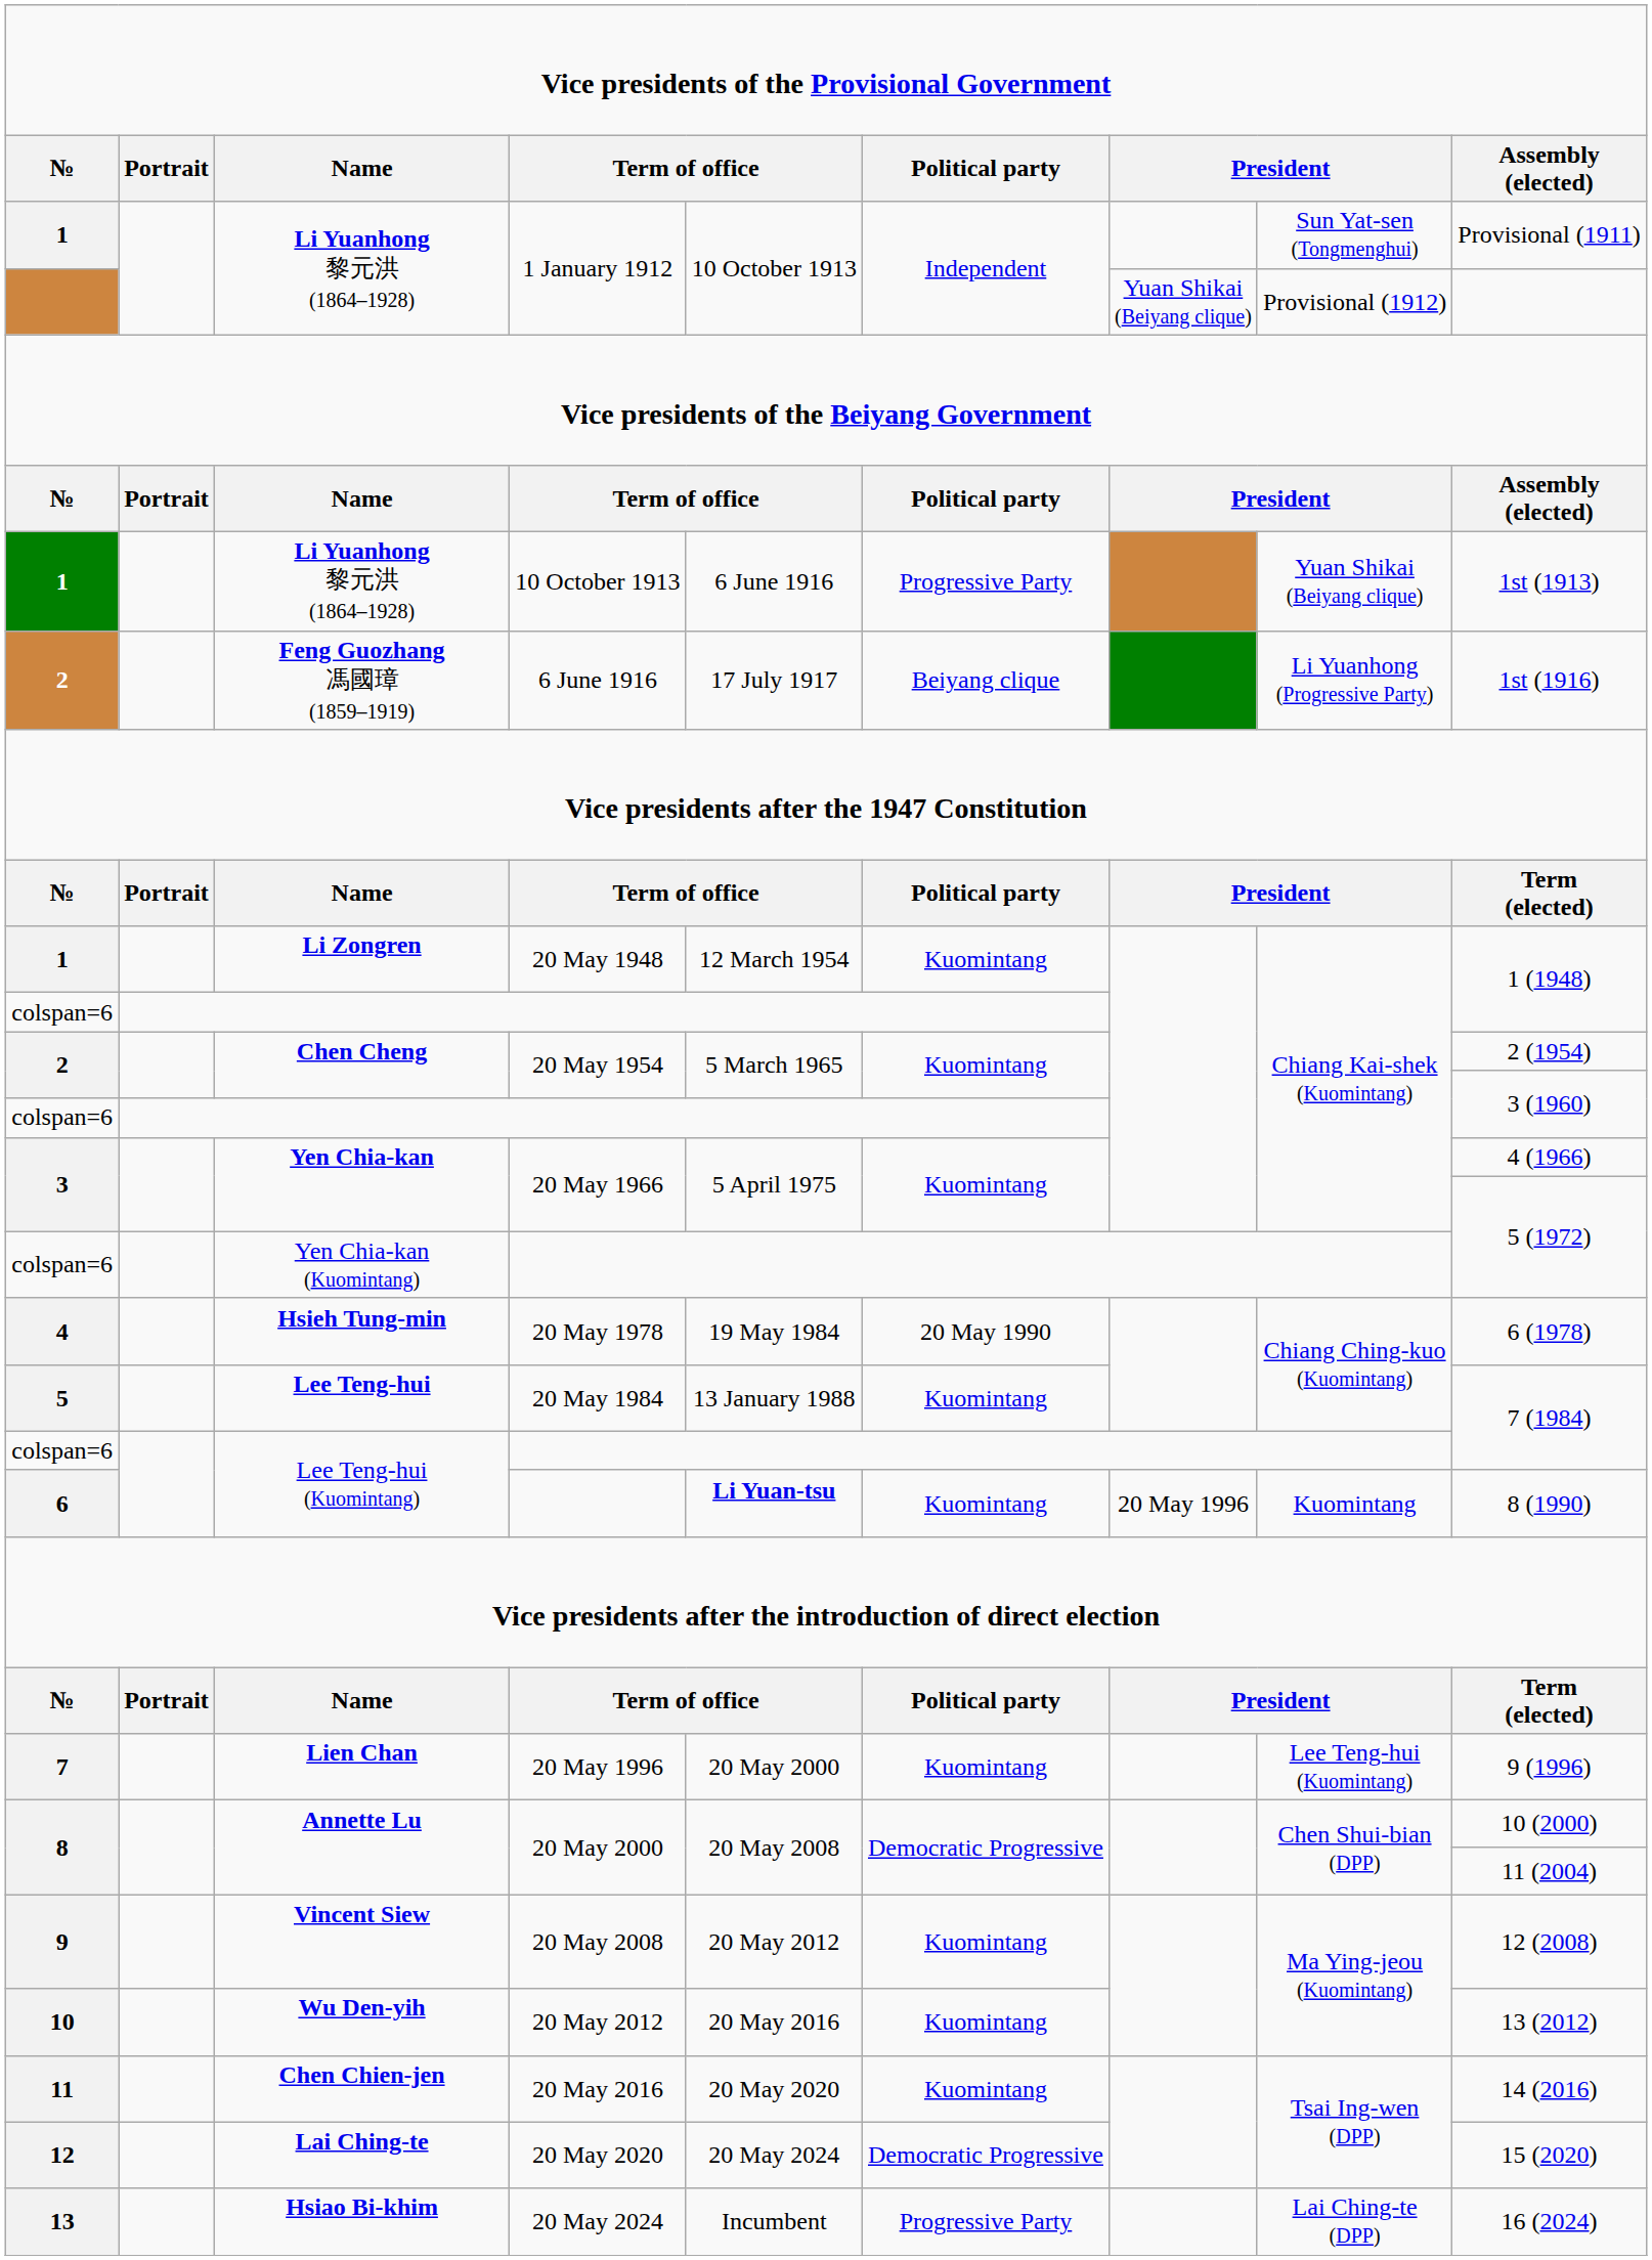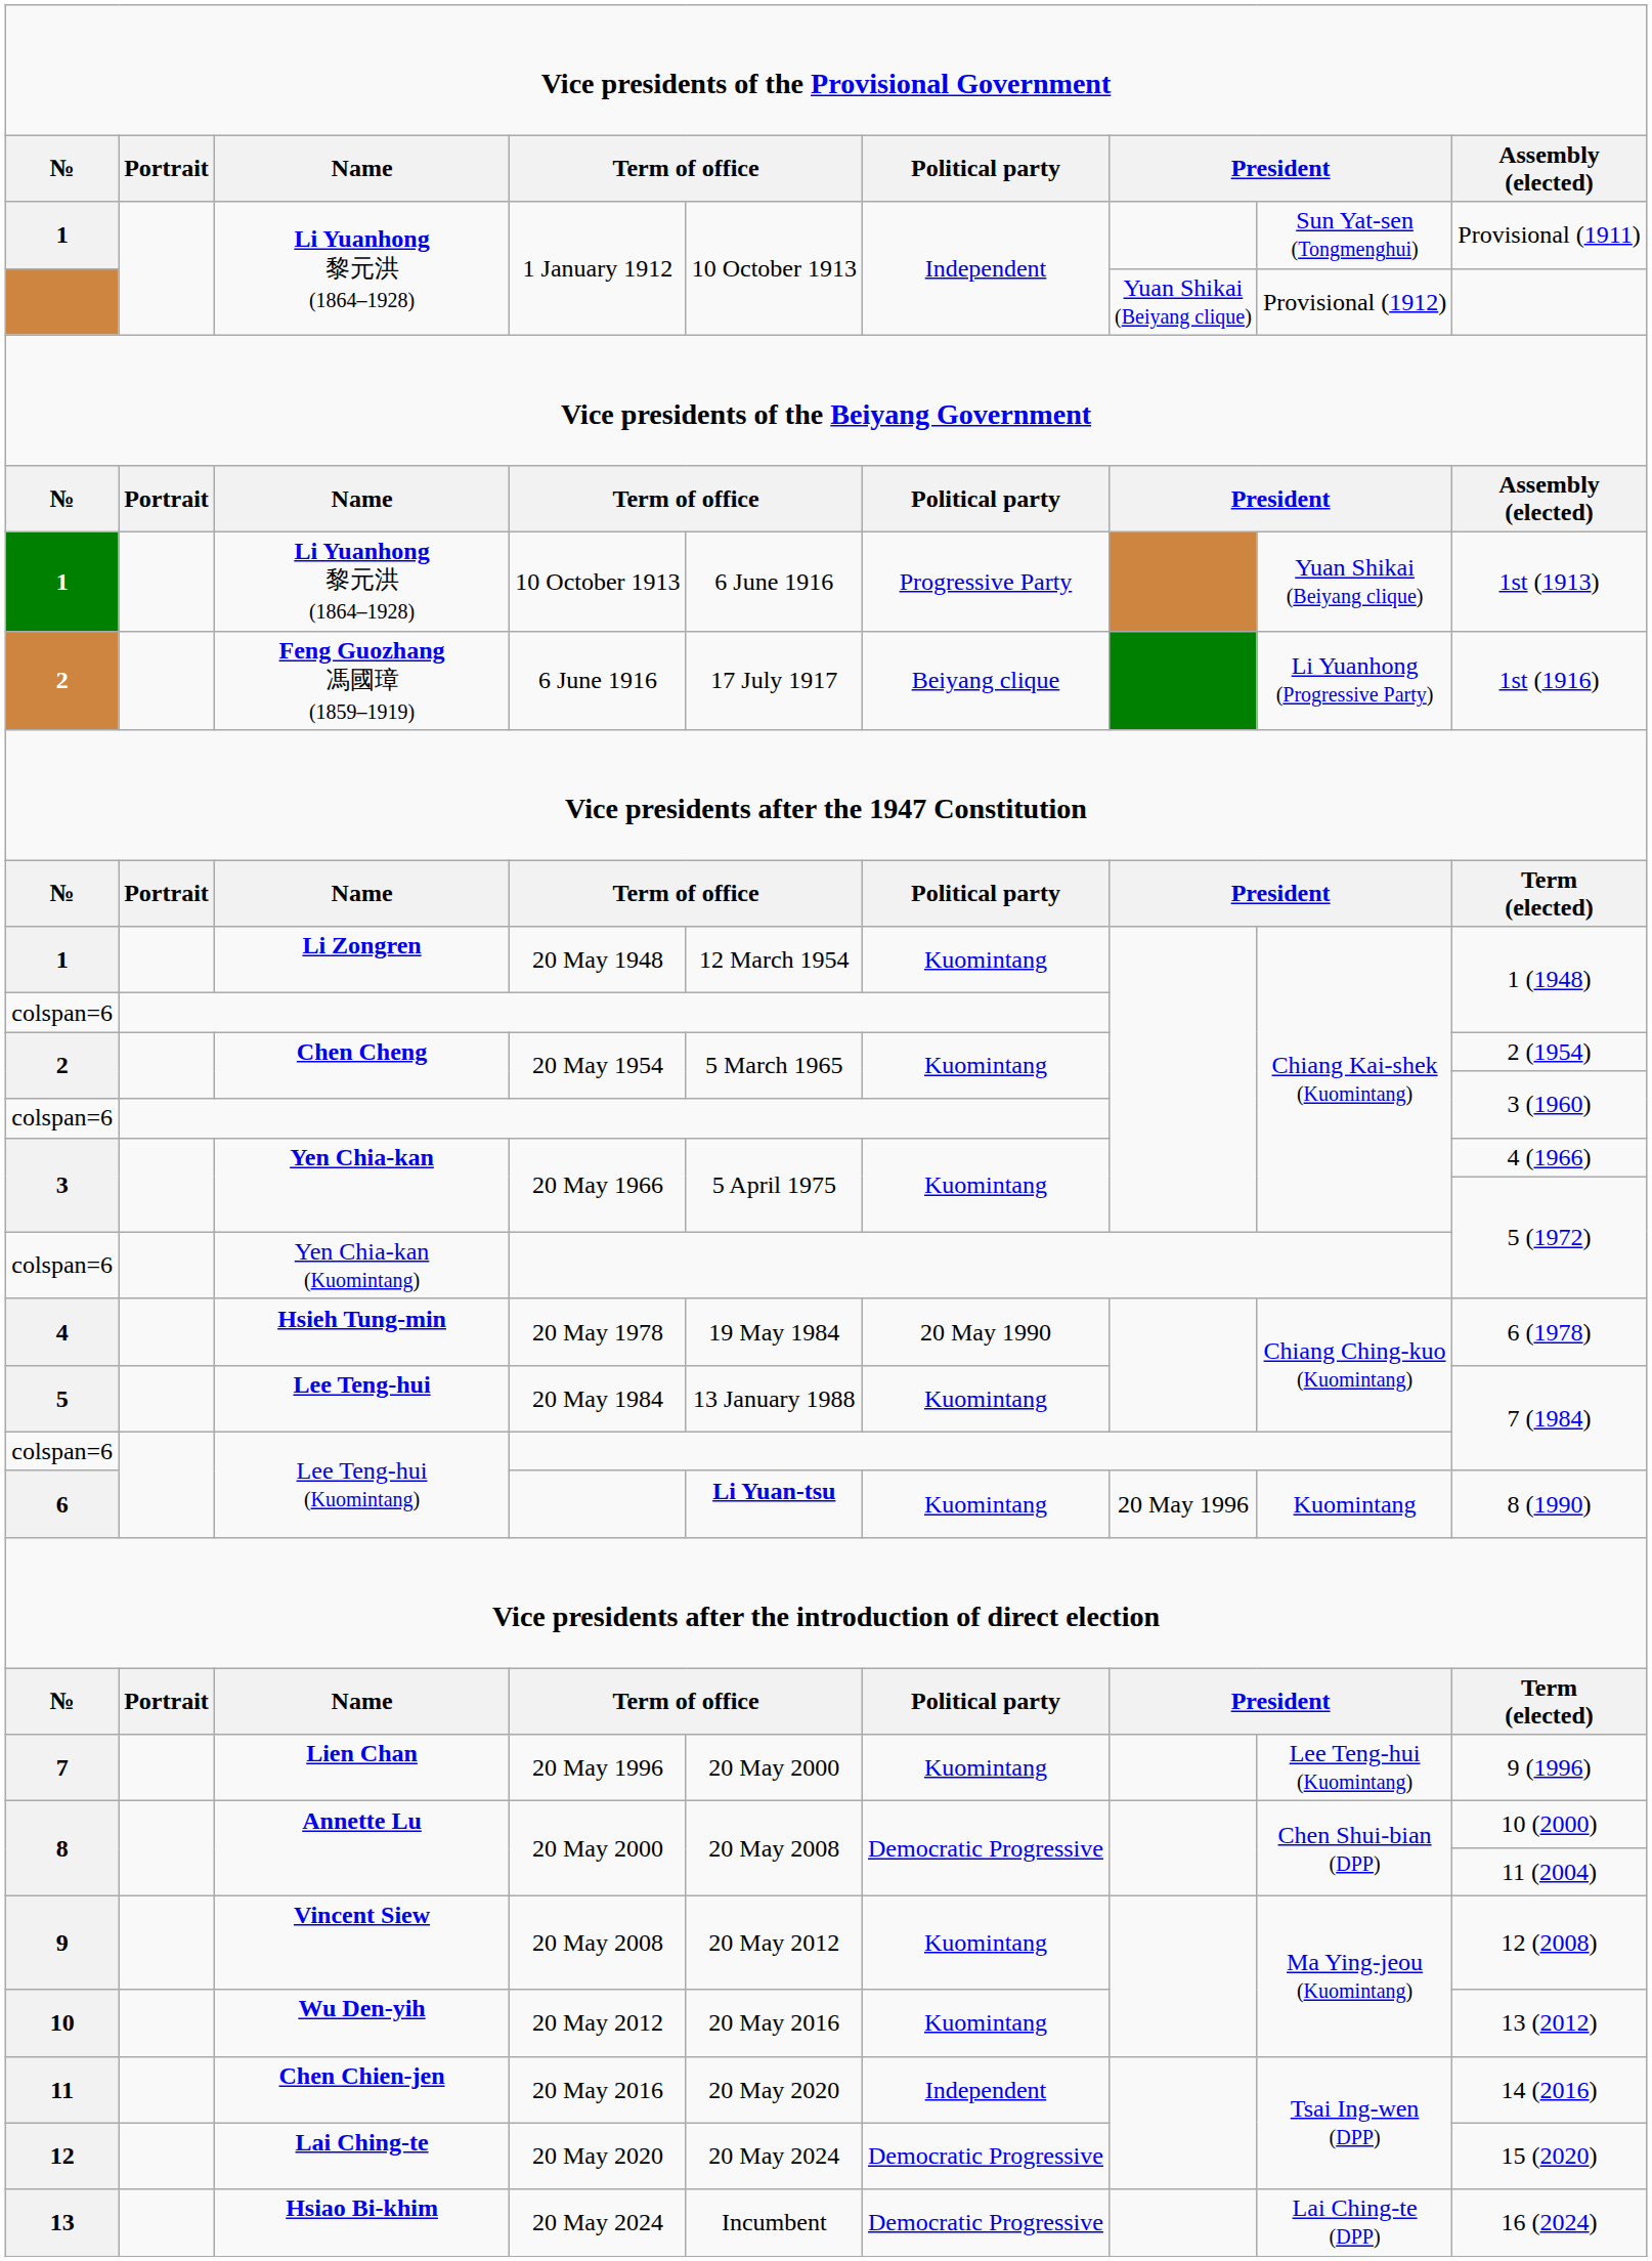Chen Chien-jen | column 6: Kuomintang -> Independent
Hsiao Bi-khim | column 6: Progressive Party -> Democratic Progressive
